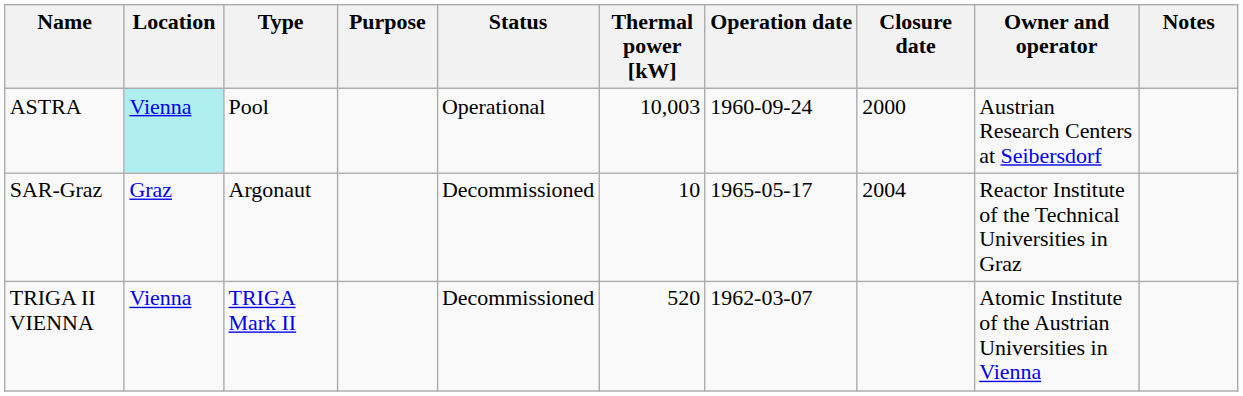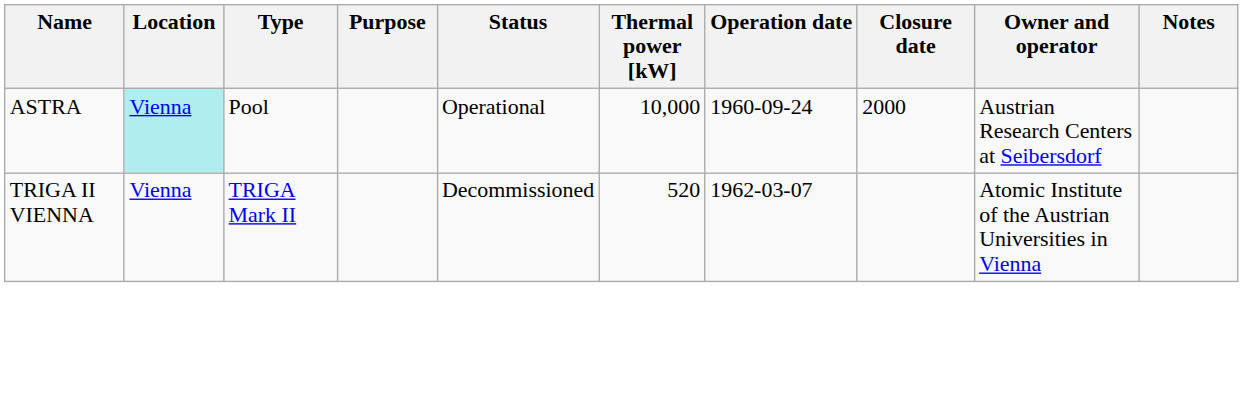ASTRA | Thermal power [kW]: 10,003 -> 10,000
- row: SAR-Graz | Graz | Argonaut | Decommissioned | 10 | 1965-05-17 | 2004 | Reactor Institute of the Technical Universities in Graz
